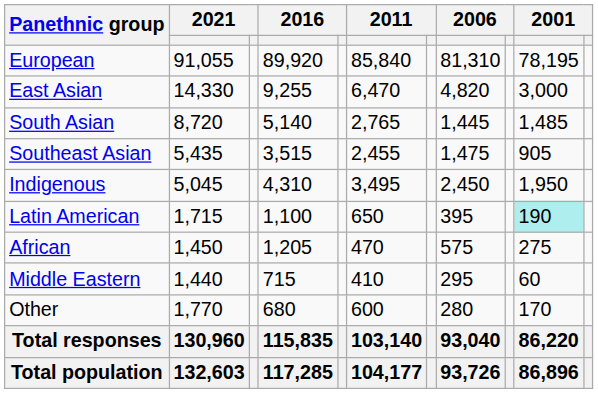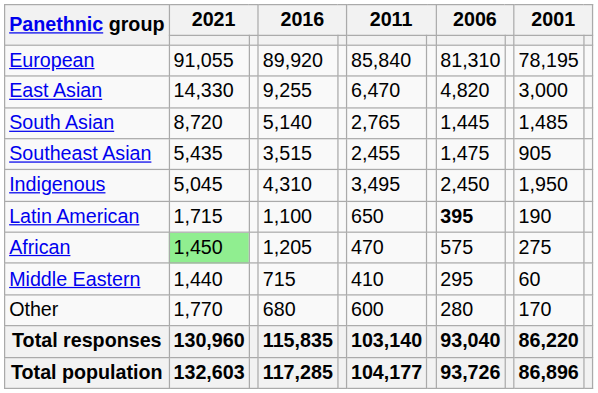Latin American | column 8: normal -> bold
Latin American | column 10: paleturquoise background -> no background
African | column 2: no background -> lightgreen background
